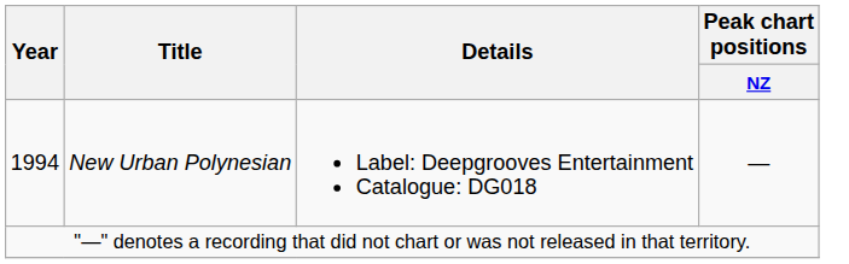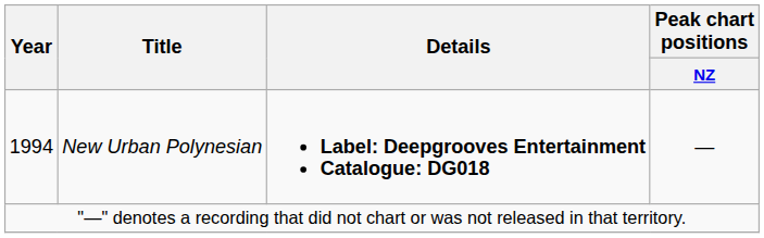1994 | Details: normal -> bold
